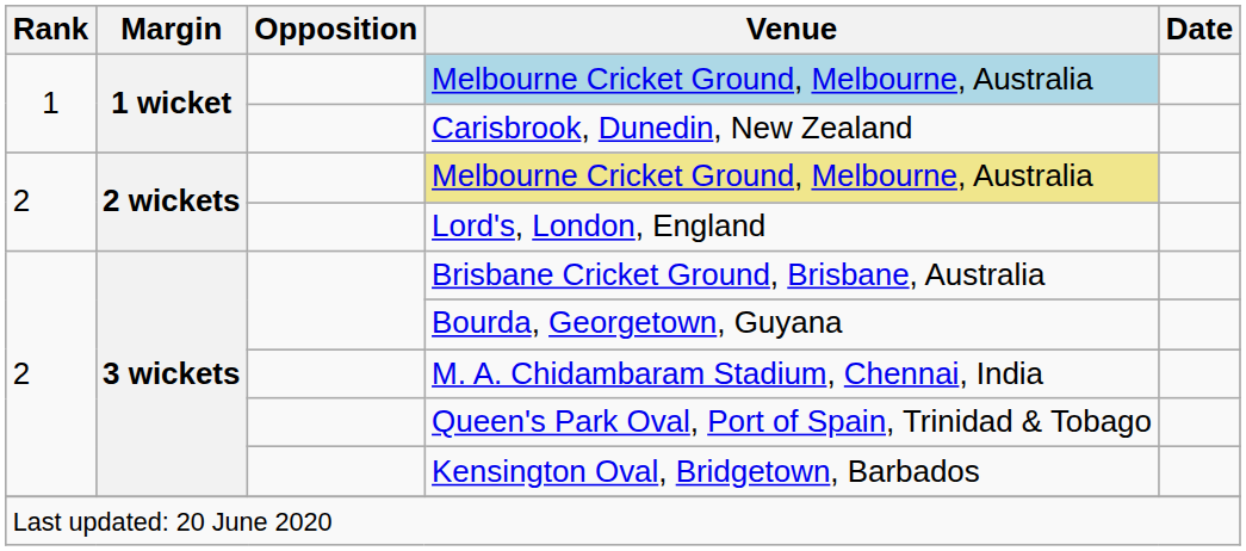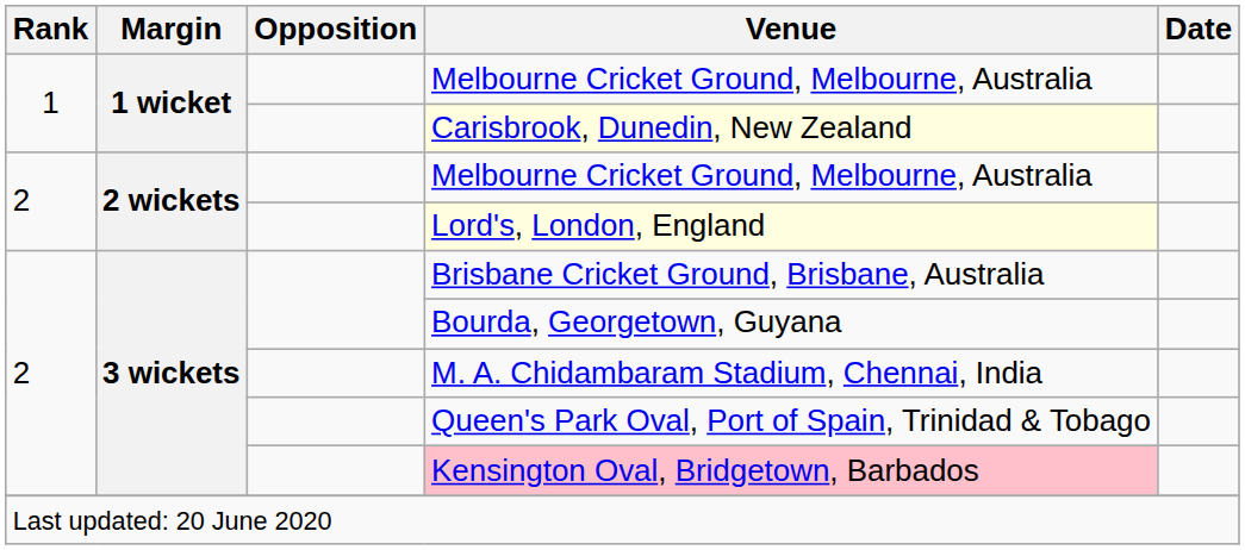1 wicket / Melbourne Cricket Ground, Melbourne, Australia | Venue: lightblue background -> no background
Carisbrook, Dunedin, New Zealand | Venue: no background -> lightyellow background
2 wickets / Melbourne Cricket Ground, Melbourne, Australia | Venue: khaki background -> no background
Lord's, London, England | Venue: no background -> lightyellow background
Kensington Oval, Bridgetown, Barbados | Venue: no background -> pink background
